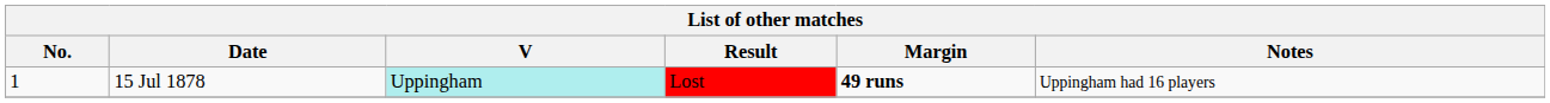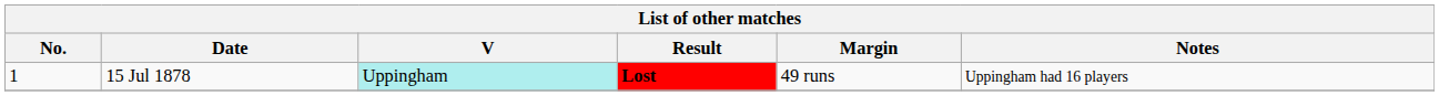15 Jul 1878 | Result: normal -> bold
15 Jul 1878 | Margin: bold -> normal
